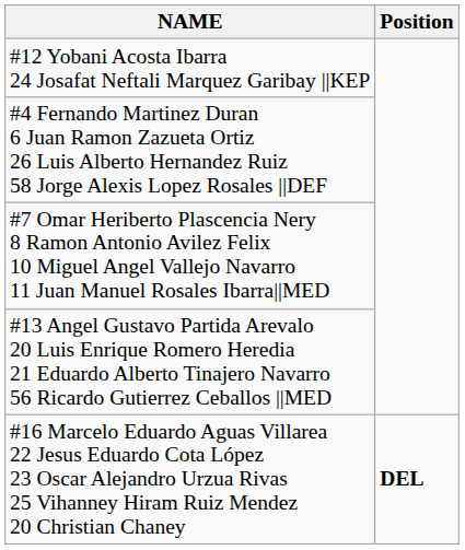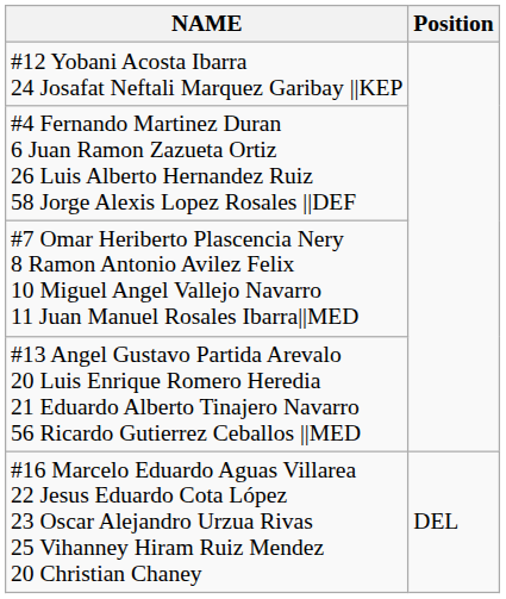row 6 | Position: bold -> normal
